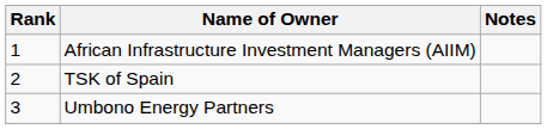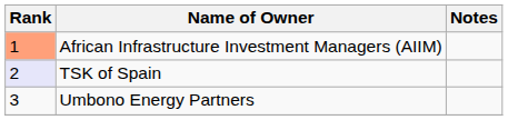African Infrastructure Investment Managers (AIIM) | Rank: no background -> lightsalmon background
TSK of Spain | Rank: no background -> lavender background
